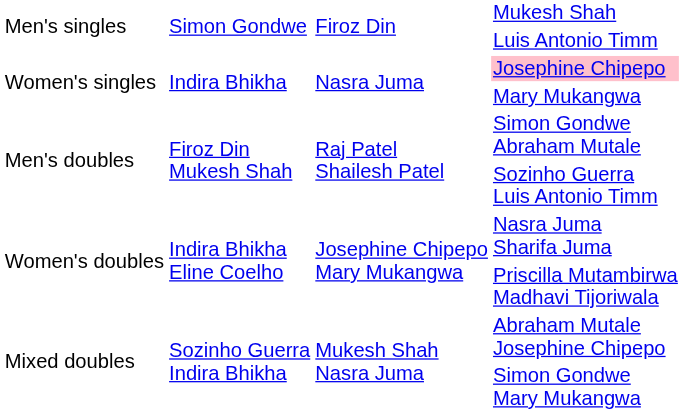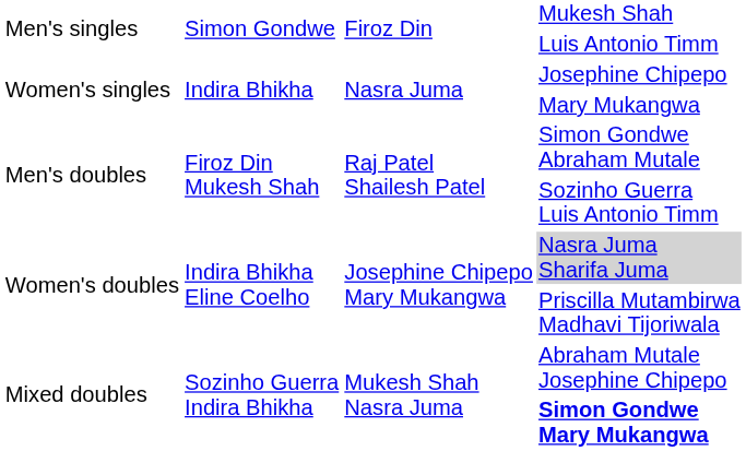Josephine Chipepo | column 4: pink background -> no background
Nasra Juma Sharifa Juma | column 4: no background -> lightgrey background
Simon Gondwe Mary Mukangwa | column 4: normal -> bold
